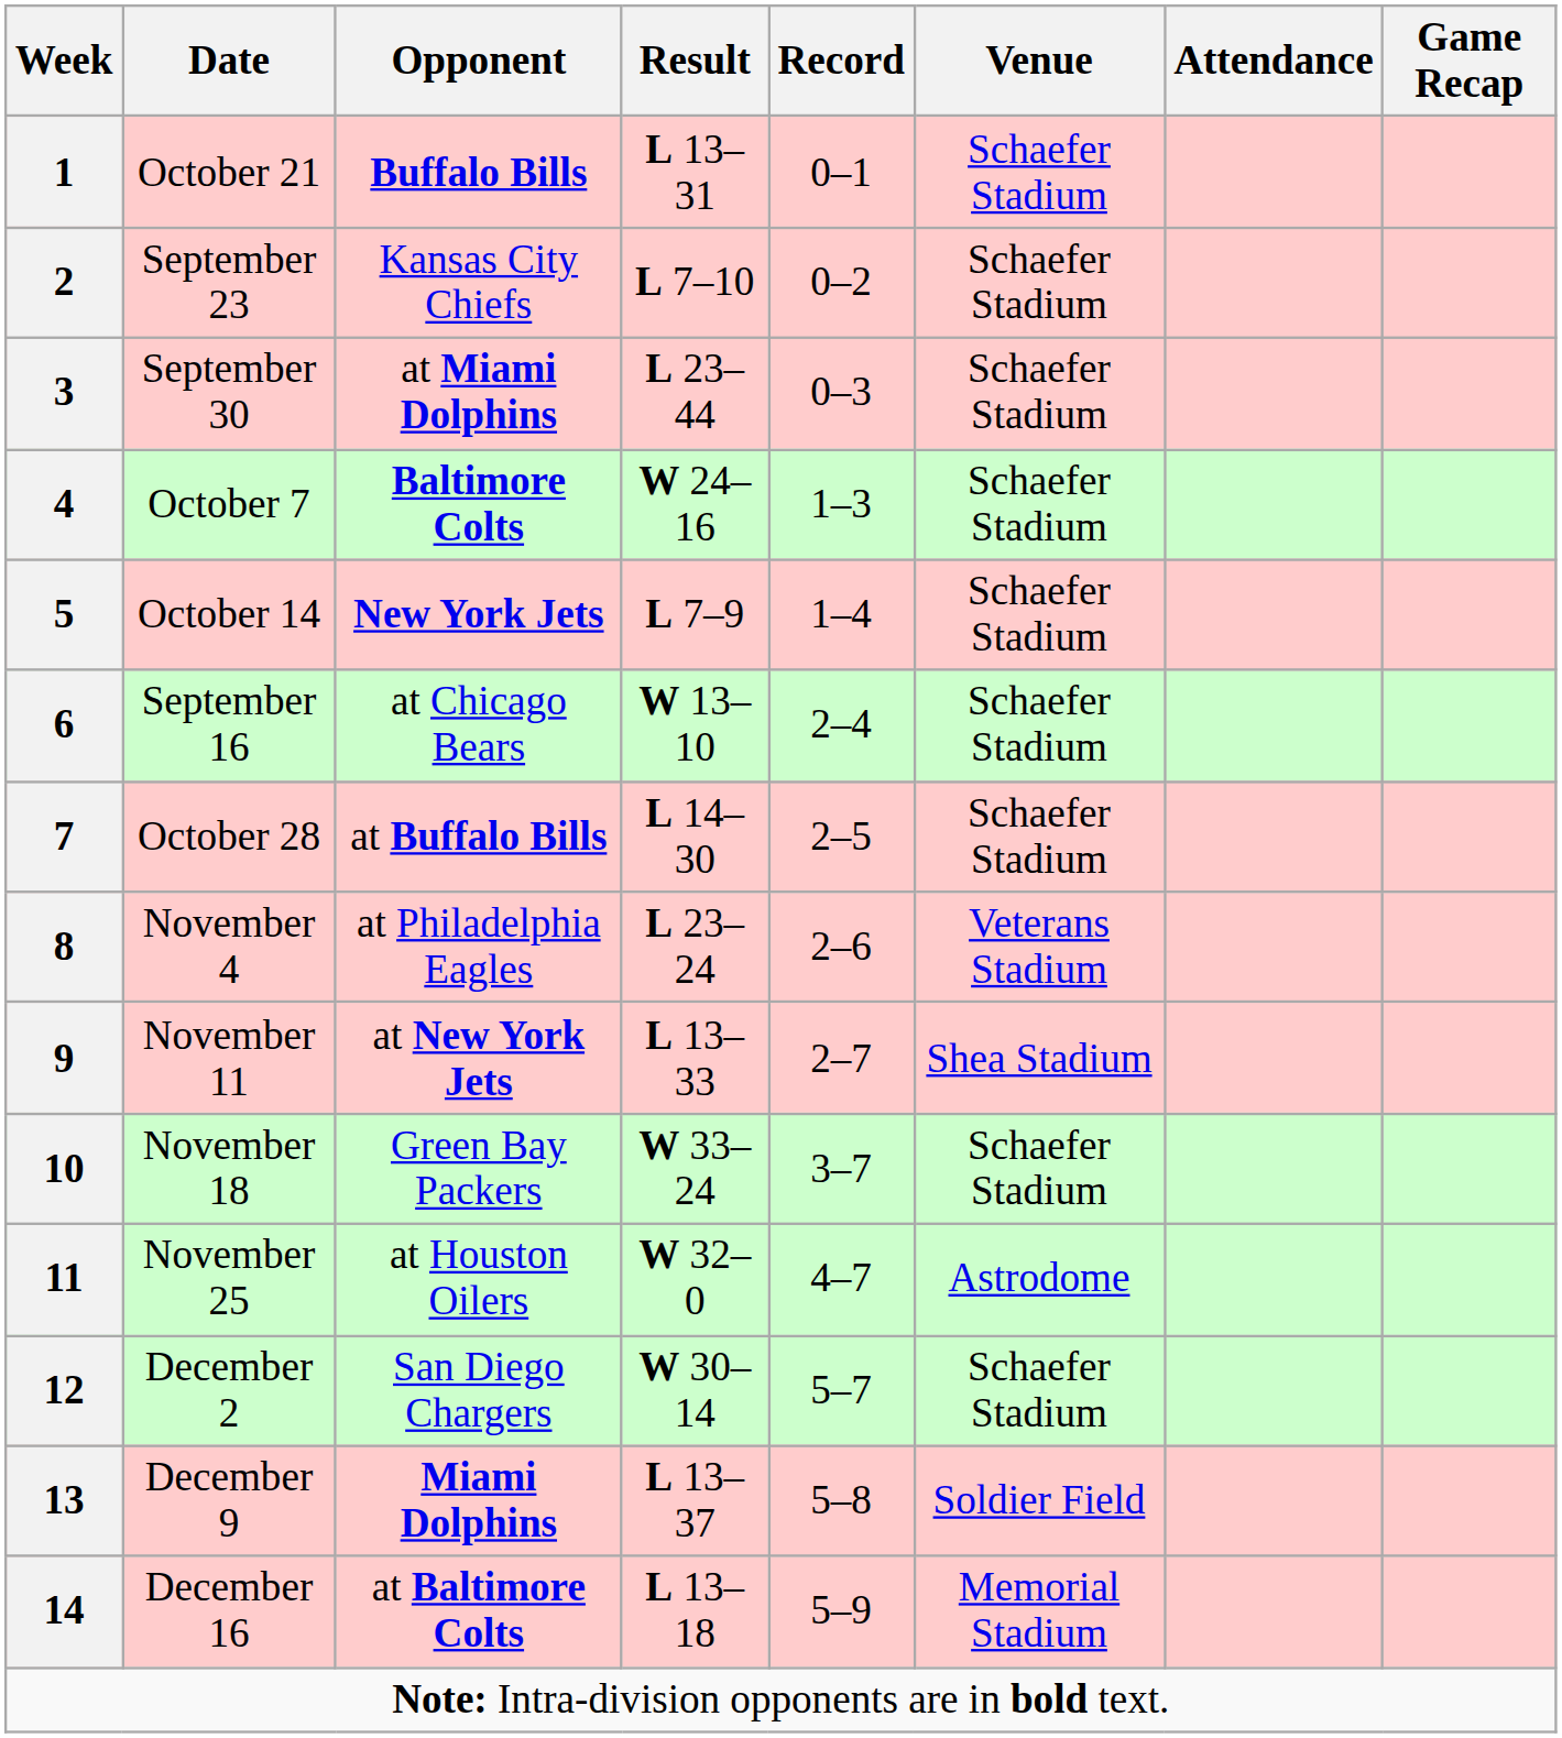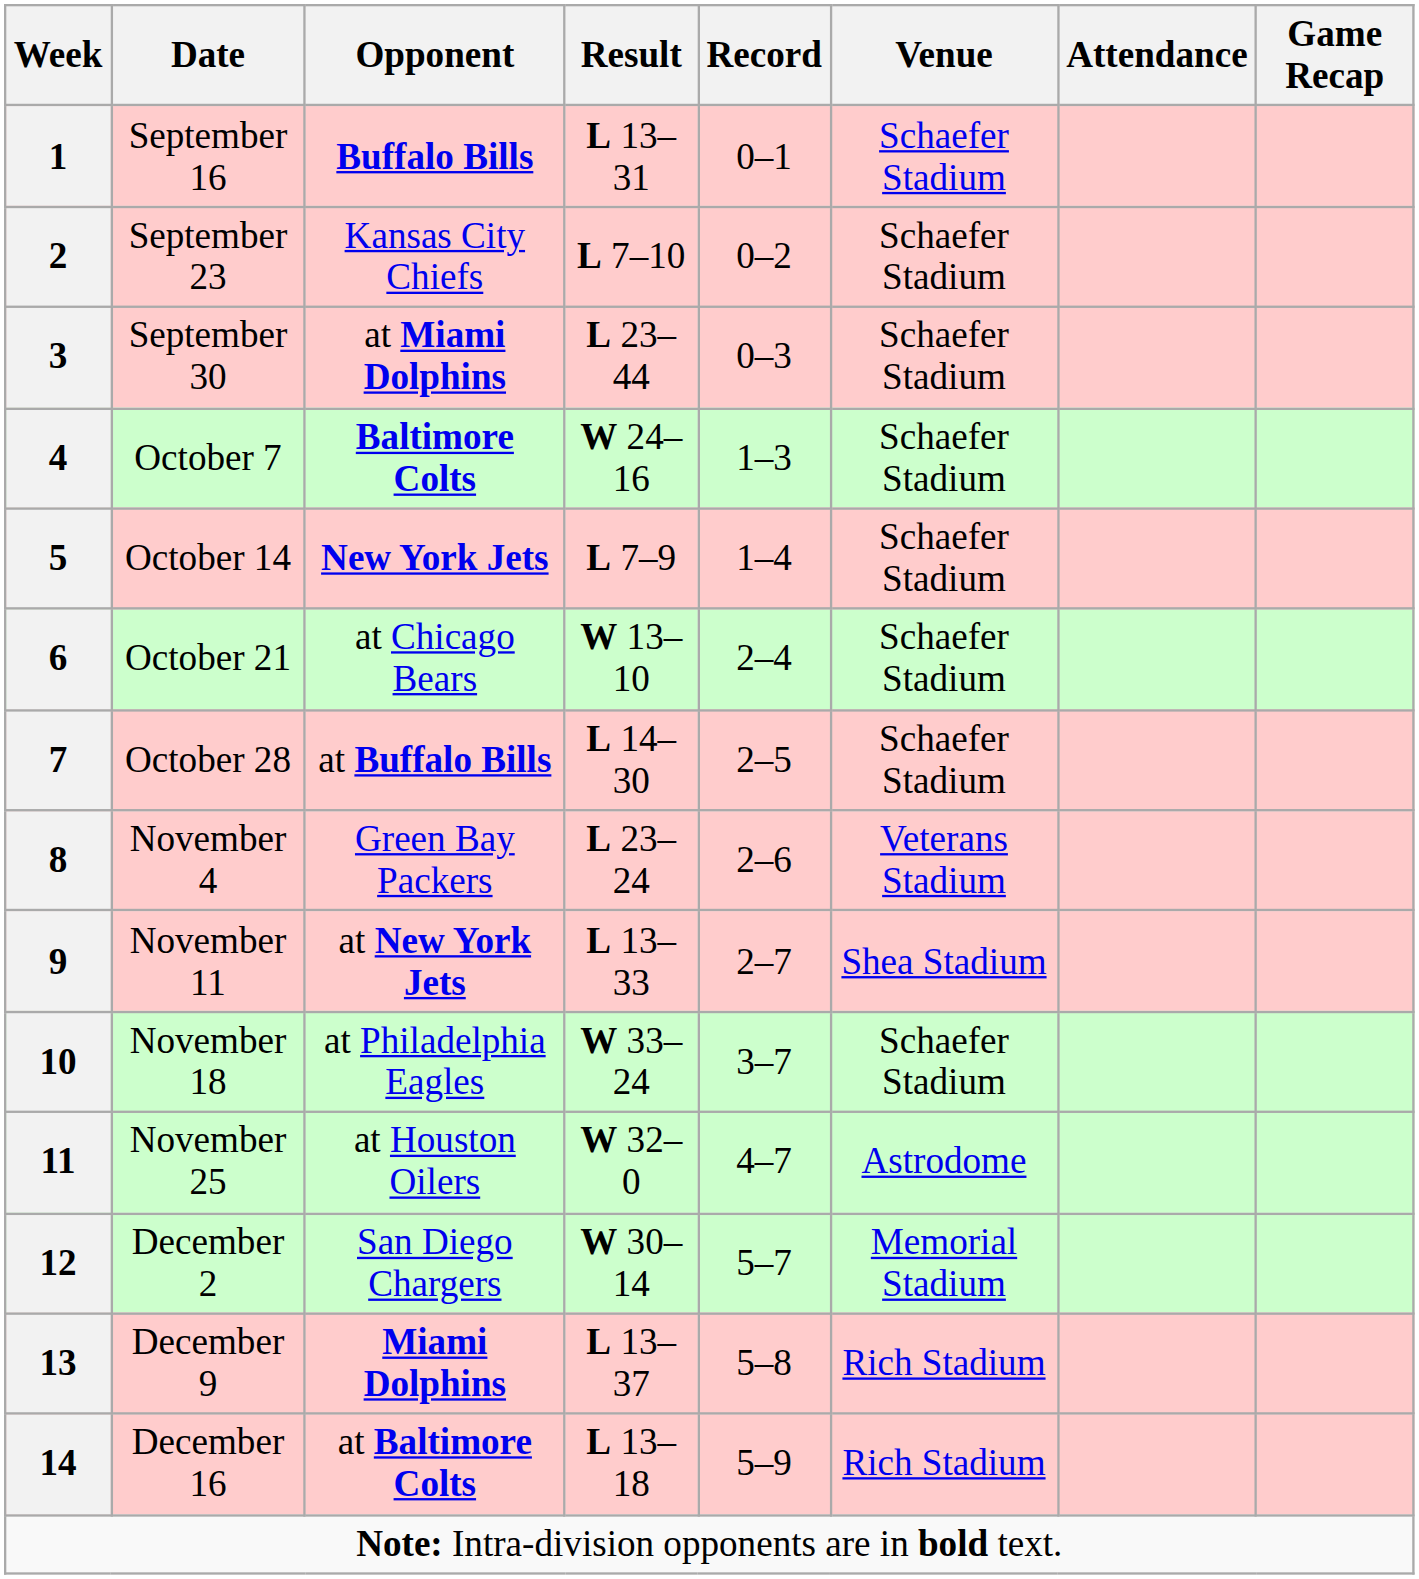1 | Date: October 21 -> September 16
6 | Date: September 16 -> October 21
8 | Opponent: at Philadelphia Eagles -> Green Bay Packers
10 | Opponent: Green Bay Packers -> at Philadelphia Eagles
12 | Venue: Schaefer Stadium -> Memorial Stadium
13 | Venue: Soldier Field -> Rich Stadium
14 | Venue: Memorial Stadium -> Rich Stadium
